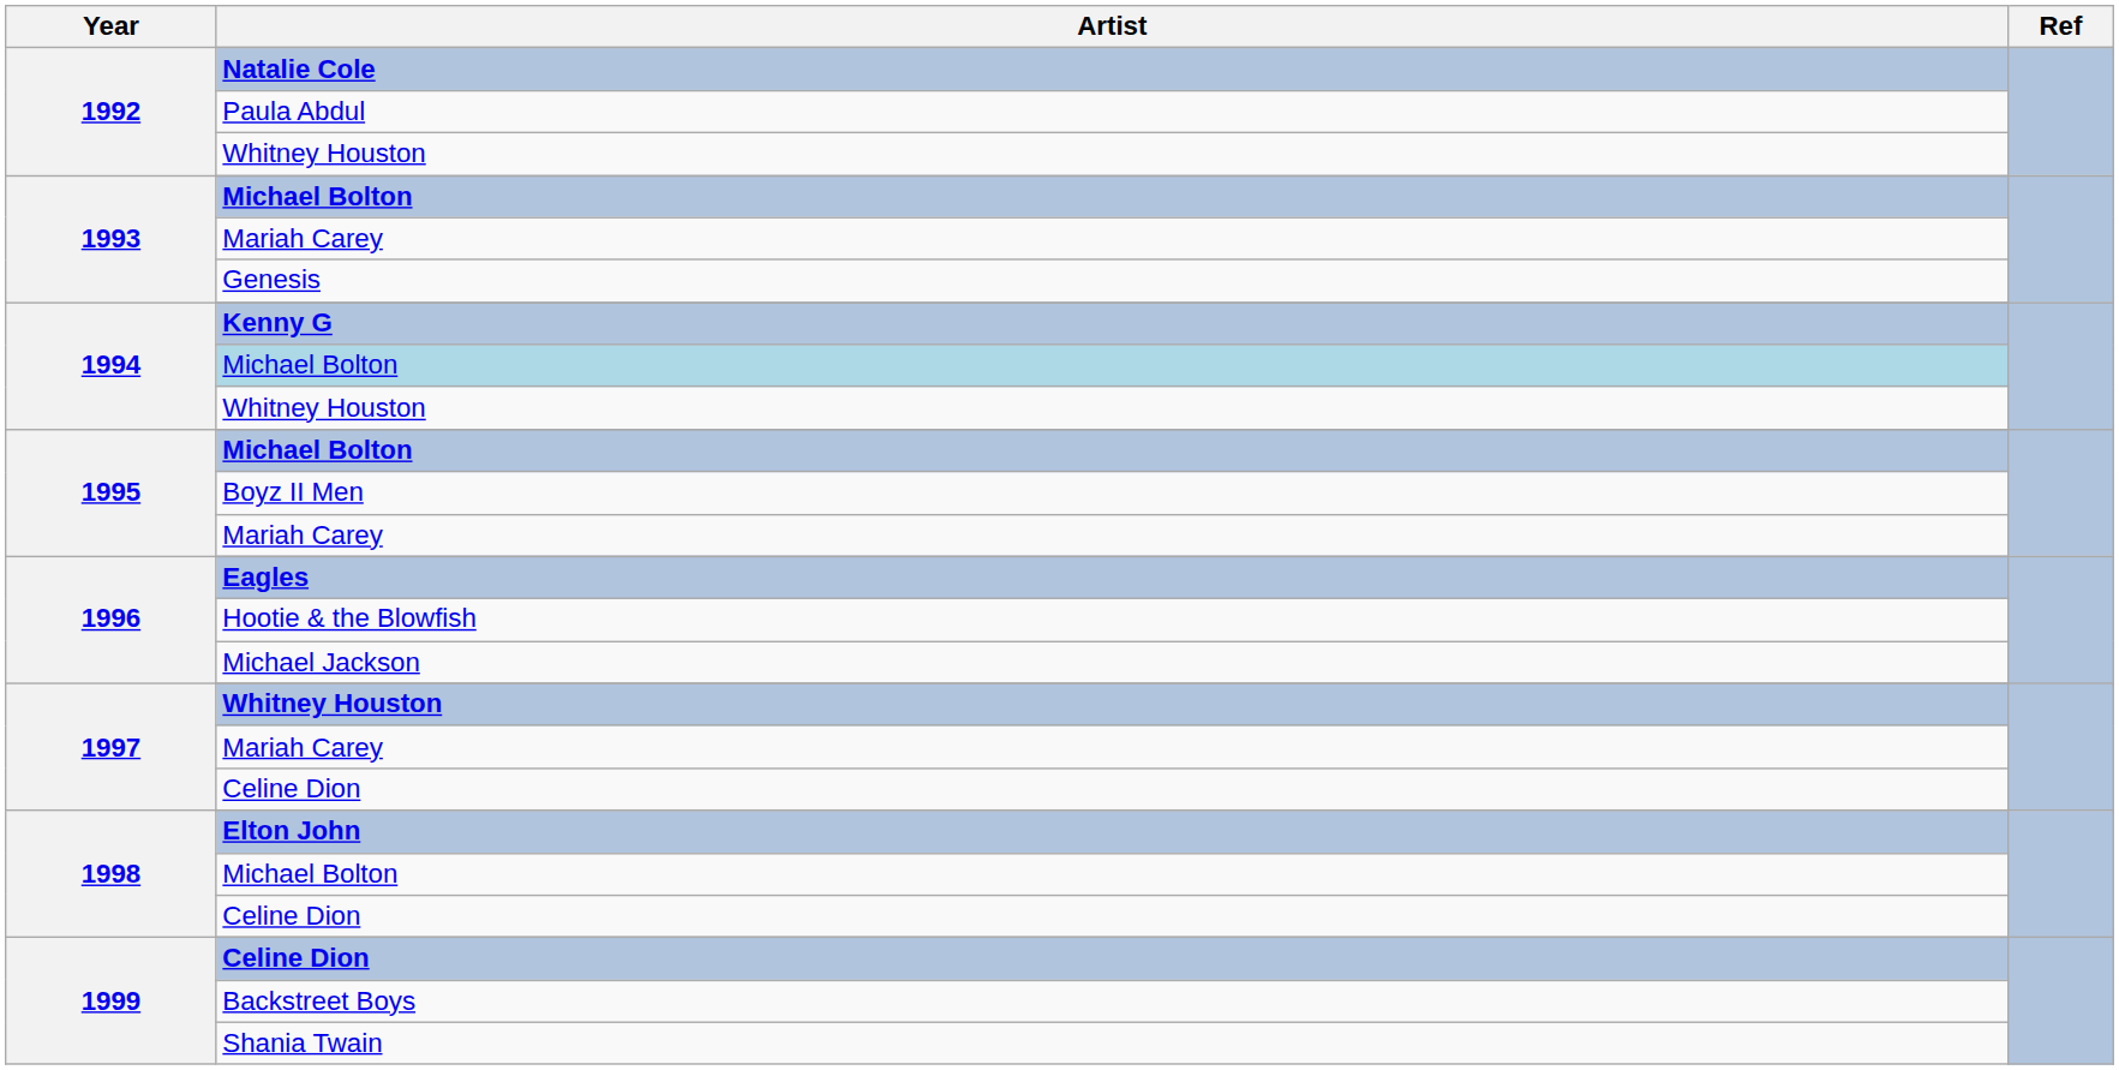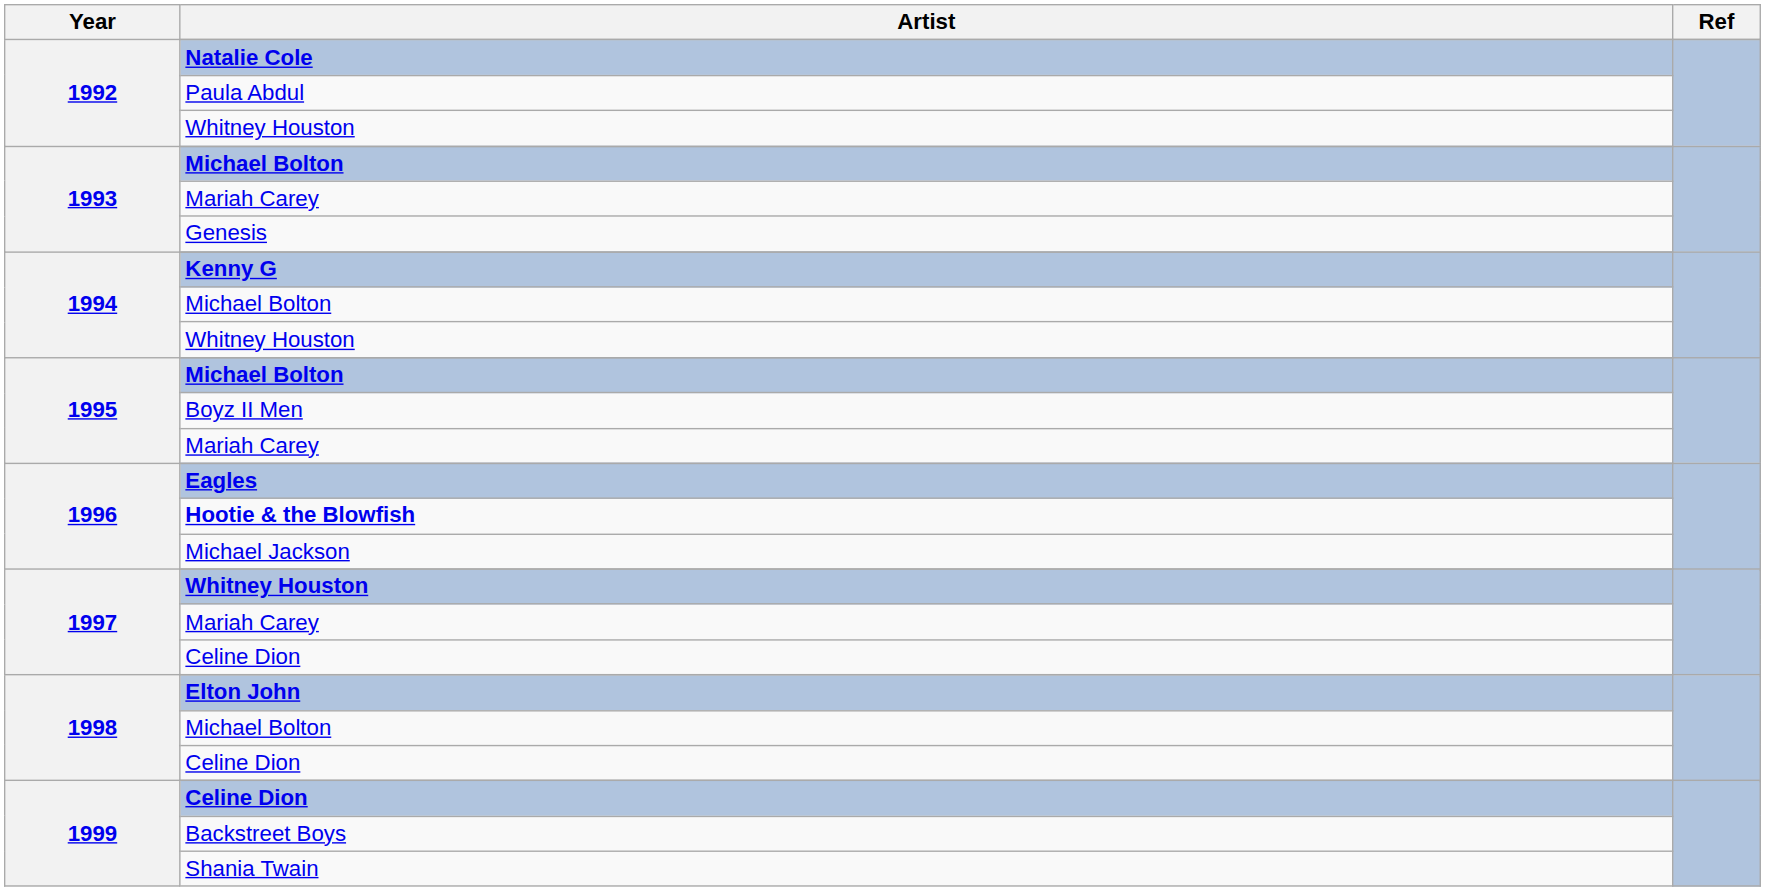1994 / Michael Bolton | Artist: lightblue background -> no background
Hootie & the Blowfish | Artist: normal -> bold
